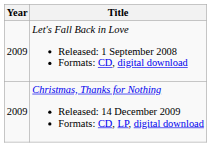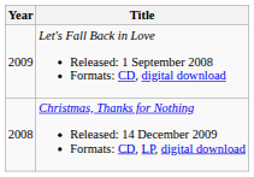row 3 | Year: 2009 -> 2008
